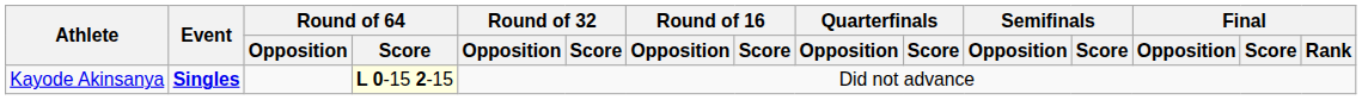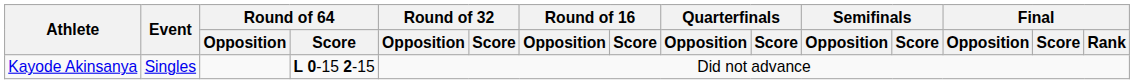Kayode Akinsanya | Event: bold -> normal
Kayode Akinsanya | Round of 64 / Score: lightyellow background -> no background
